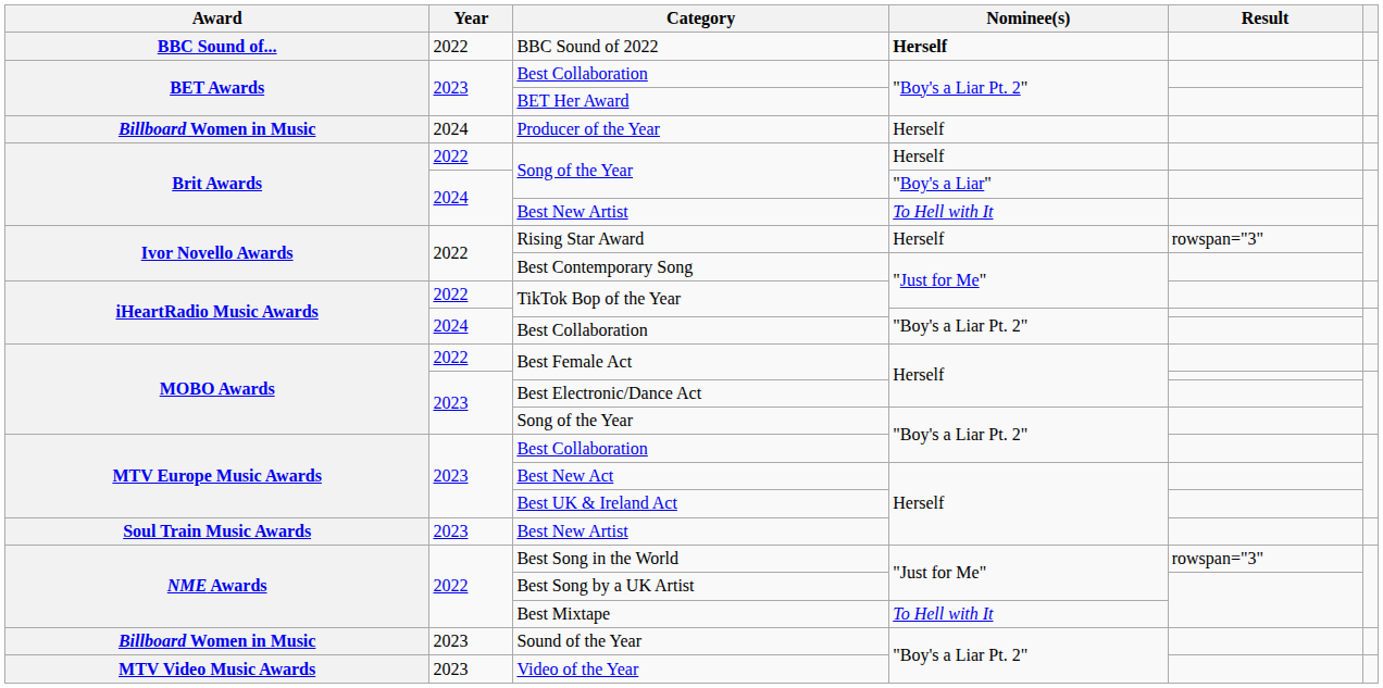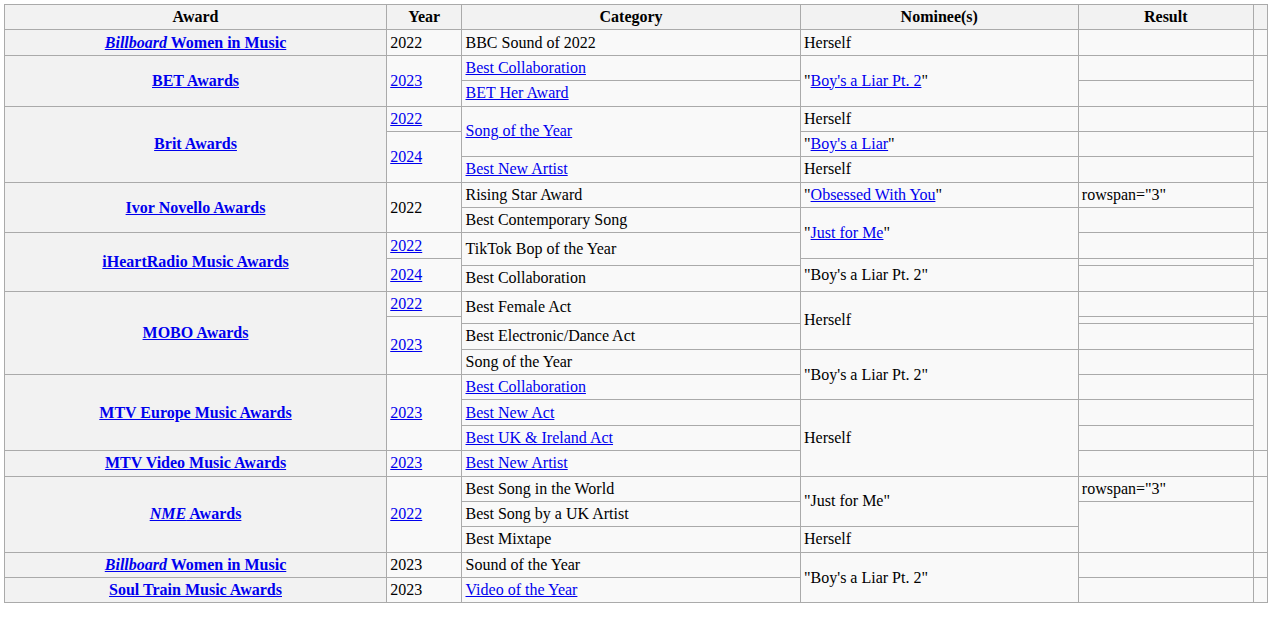BBC Sound of 2022 | Award: BBC Sound of... -> Billboard Women in Music
BBC Sound of 2022 | Nominee(s): bold -> normal
- row: Billboard Women in Music | 2024 | Producer of the Year | Herself
2024 / Best New Artist | Nominee(s): To Hell with It -> Herself
Rising Star Award | Nominee(s): Herself -> "Obsessed With You"
2023 / Best New Artist | Award: Soul Train Music Awards -> MTV Video Music Awards
Best Mixtape | Nominee(s): To Hell with It -> Herself
Video of the Year | Award: MTV Video Music Awards -> Soul Train Music Awards
